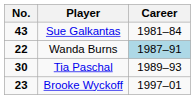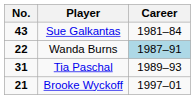Tia Paschal | No.: 30 -> 31
Brooke Wyckoff | No.: 23 -> 21
